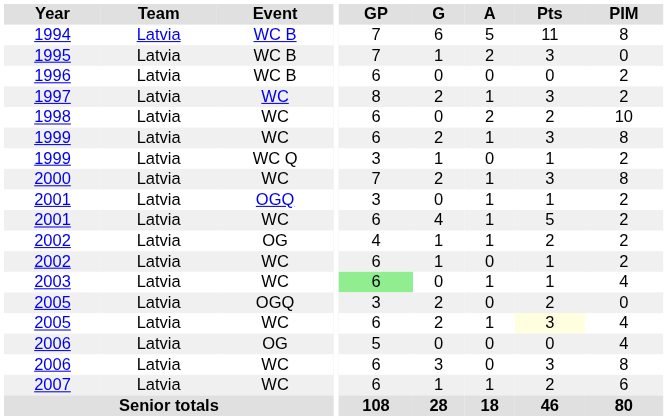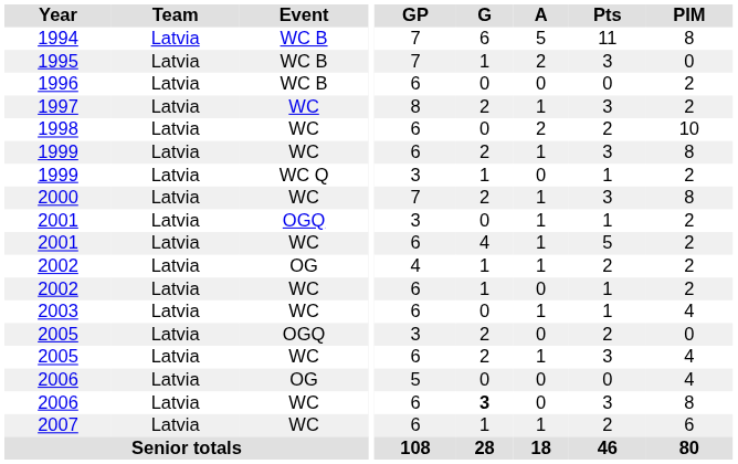2003 | GP: lightgreen background -> no background
2005 / WC | Pts: lightyellow background -> no background
2006 / WC | G: normal -> bold
